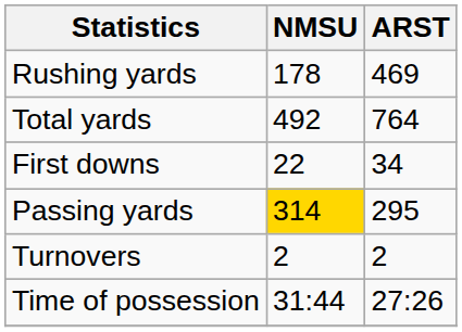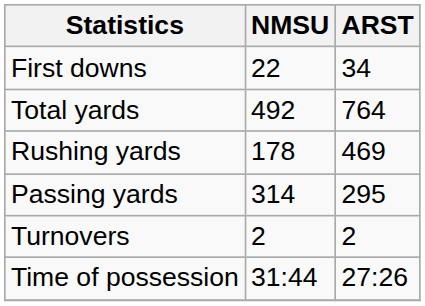rows swapped: First downs <-> Rushing yards
Passing yards | NMSU: gold background -> no background
